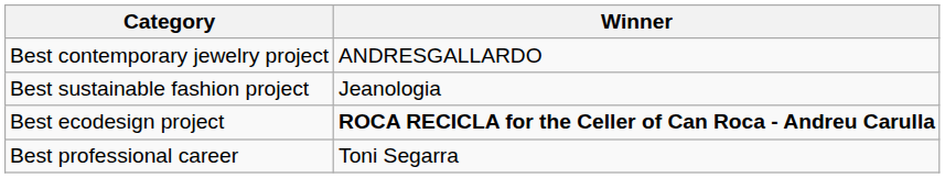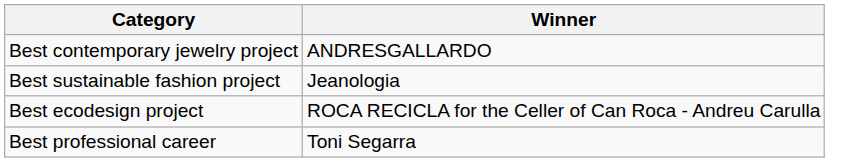Best ecodesign project | Winner: bold -> normal
